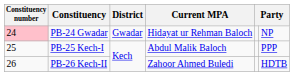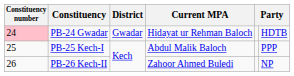PB-24 Gwadar | column 6: NP -> HDTB
PB-26 Kech-II | column 6: HDTB -> NP
